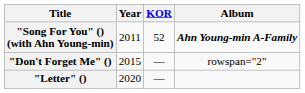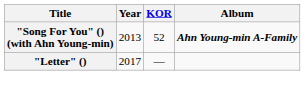"Song For You" () (with Ahn Young-min) | Year: 2011 -> 2013
- row: "Don't Forget Me" () | 2015 | — | rowspan="2"
"Letter" () | Year: 2020 -> 2017
